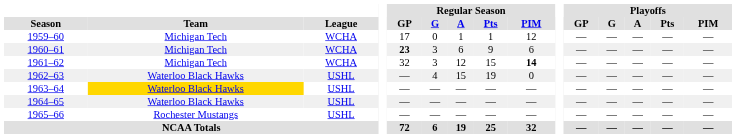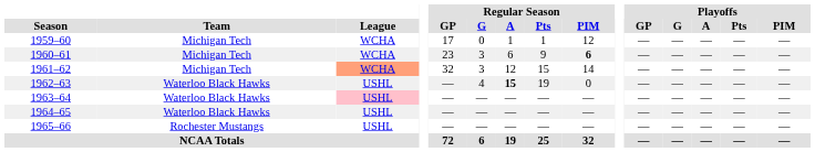1960–61 | Regular Season / GP: bold -> normal
1960–61 | Regular Season / PIM: normal -> bold
1961–62 | League: no background -> lightsalmon background
1961–62 | Regular Season / PIM: bold -> normal
1962–63 | Regular Season / A: normal -> bold
1963–64 | Team: gold background -> no background
1963–64 | League: no background -> pink background
